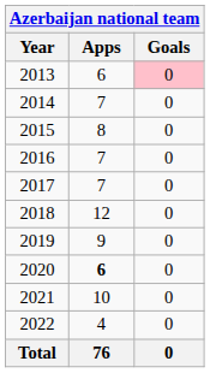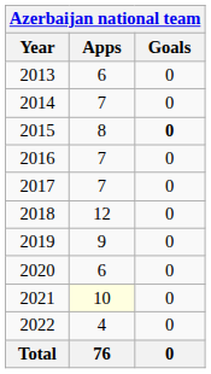2013 | Goals: pink background -> no background
2015 | Goals: normal -> bold
2020 | Apps: bold -> normal
2021 | Apps: no background -> lightyellow background
